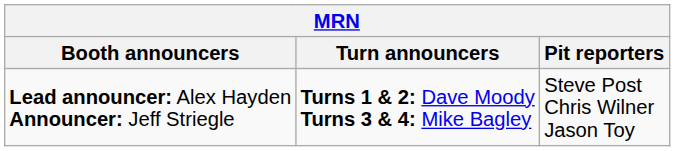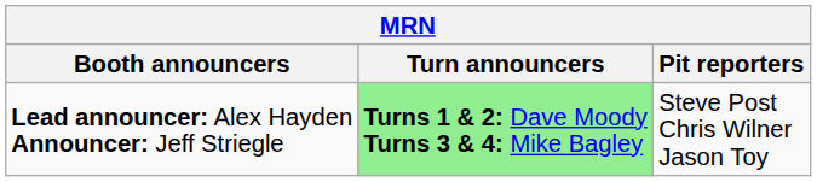Lead announcer: Alex Hayden Announcer: Jeff Striegle | Turn announcers: no background -> lightgreen background
